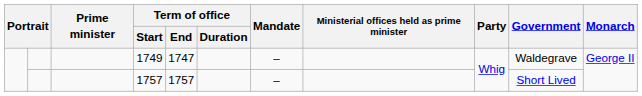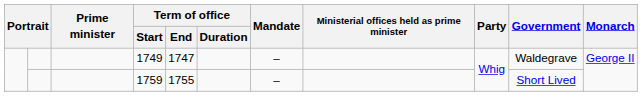row 4 | Term of office / Start: 1757 -> 1759
row 4 | Term of office / End: 1757 -> 1755
